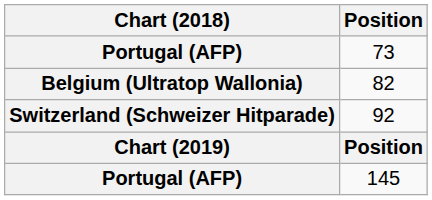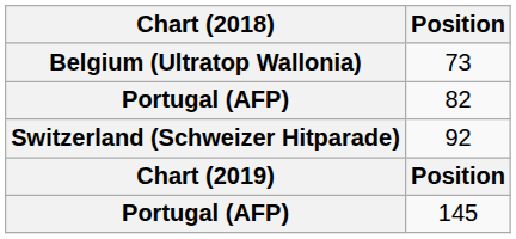row 2 | Chart (2018): Portugal (AFP) -> Belgium (Ultratop Wallonia)
row 3 | Chart (2018): Belgium (Ultratop Wallonia) -> Portugal (AFP)
